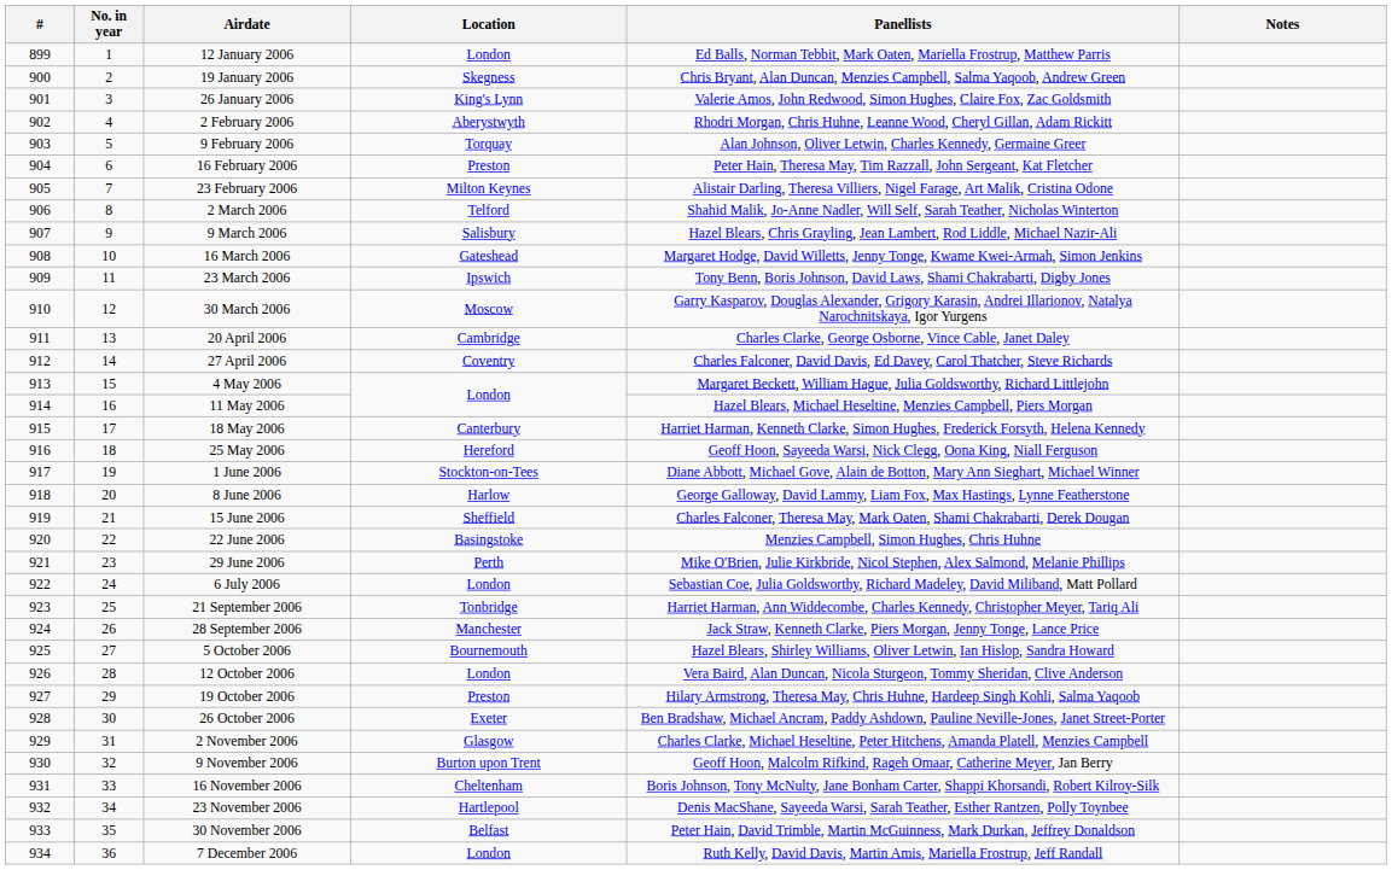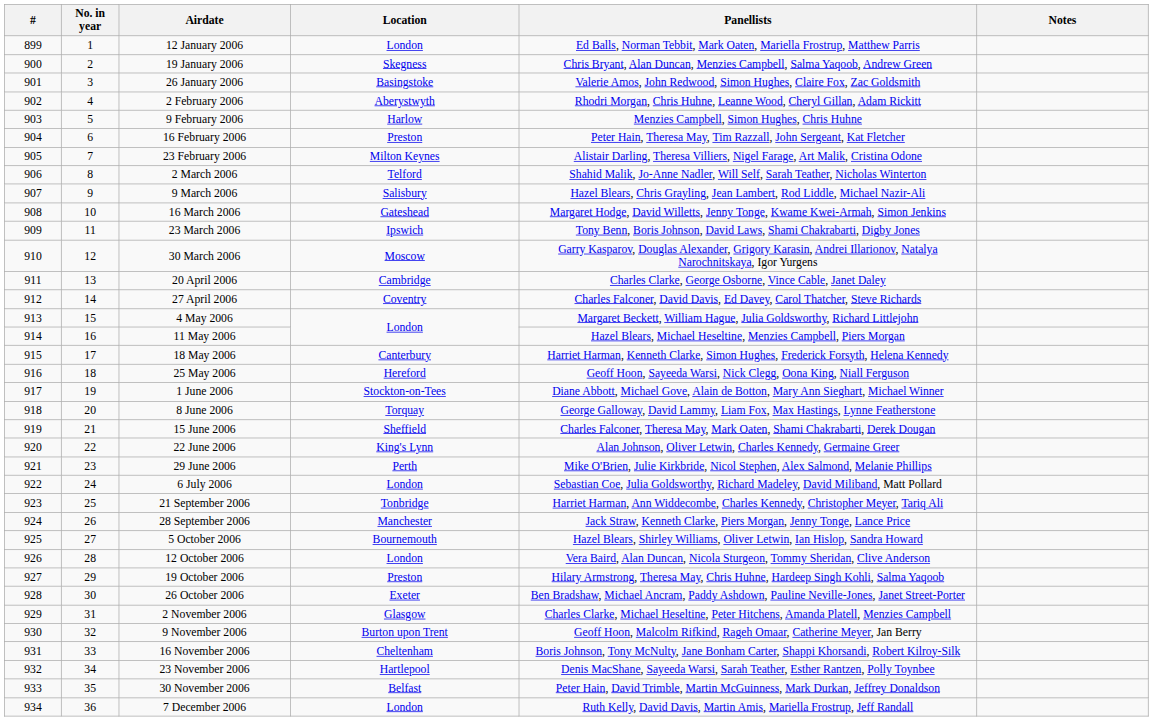26 January 2006 | Location: King's Lynn -> Basingstoke
9 February 2006 | Location: Torquay -> Harlow
9 February 2006 | Panellists: Alan Johnson, Oliver Letwin, Charles Kennedy, Germaine Greer -> Menzies Campbell, Simon Hughes, Chris Huhne
8 June 2006 | Location: Harlow -> Torquay
22 June 2006 | Location: Basingstoke -> King's Lynn
22 June 2006 | Panellists: Menzies Campbell, Simon Hughes, Chris Huhne -> Alan Johnson, Oliver Letwin, Charles Kennedy, Germaine Greer
